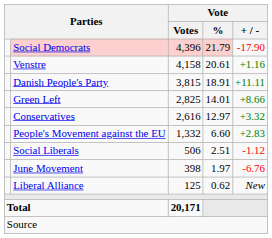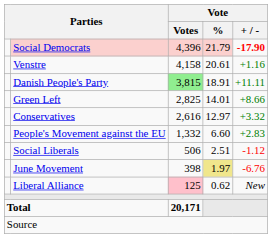Social Democrats | Vote / + / -: normal -> bold
Danish People's Party | Vote / Votes: no background -> lightgreen background
June Movement | Vote / %: no background -> khaki background
Liberal Alliance | Vote / Votes: no background -> pink background
